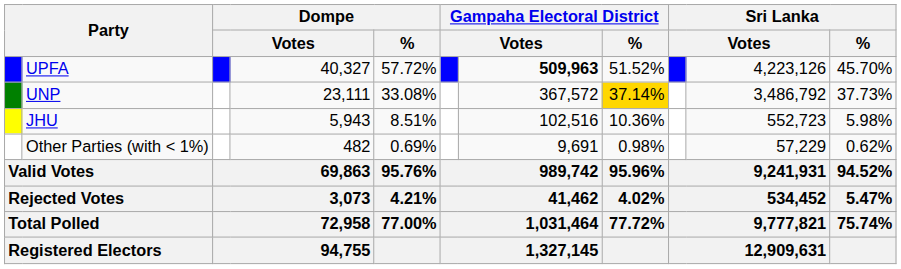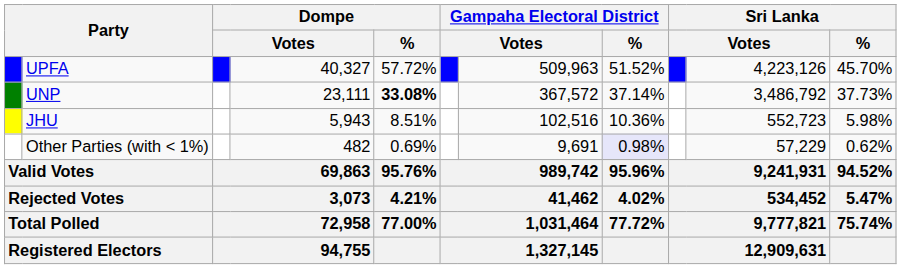UPFA | column 7: bold -> normal
UNP | Dompe / %: normal -> bold
UNP | Gampaha Electoral District / %: gold background -> no background
Other Parties (with < 1%) | Gampaha Electoral District / %: no background -> lavender background
